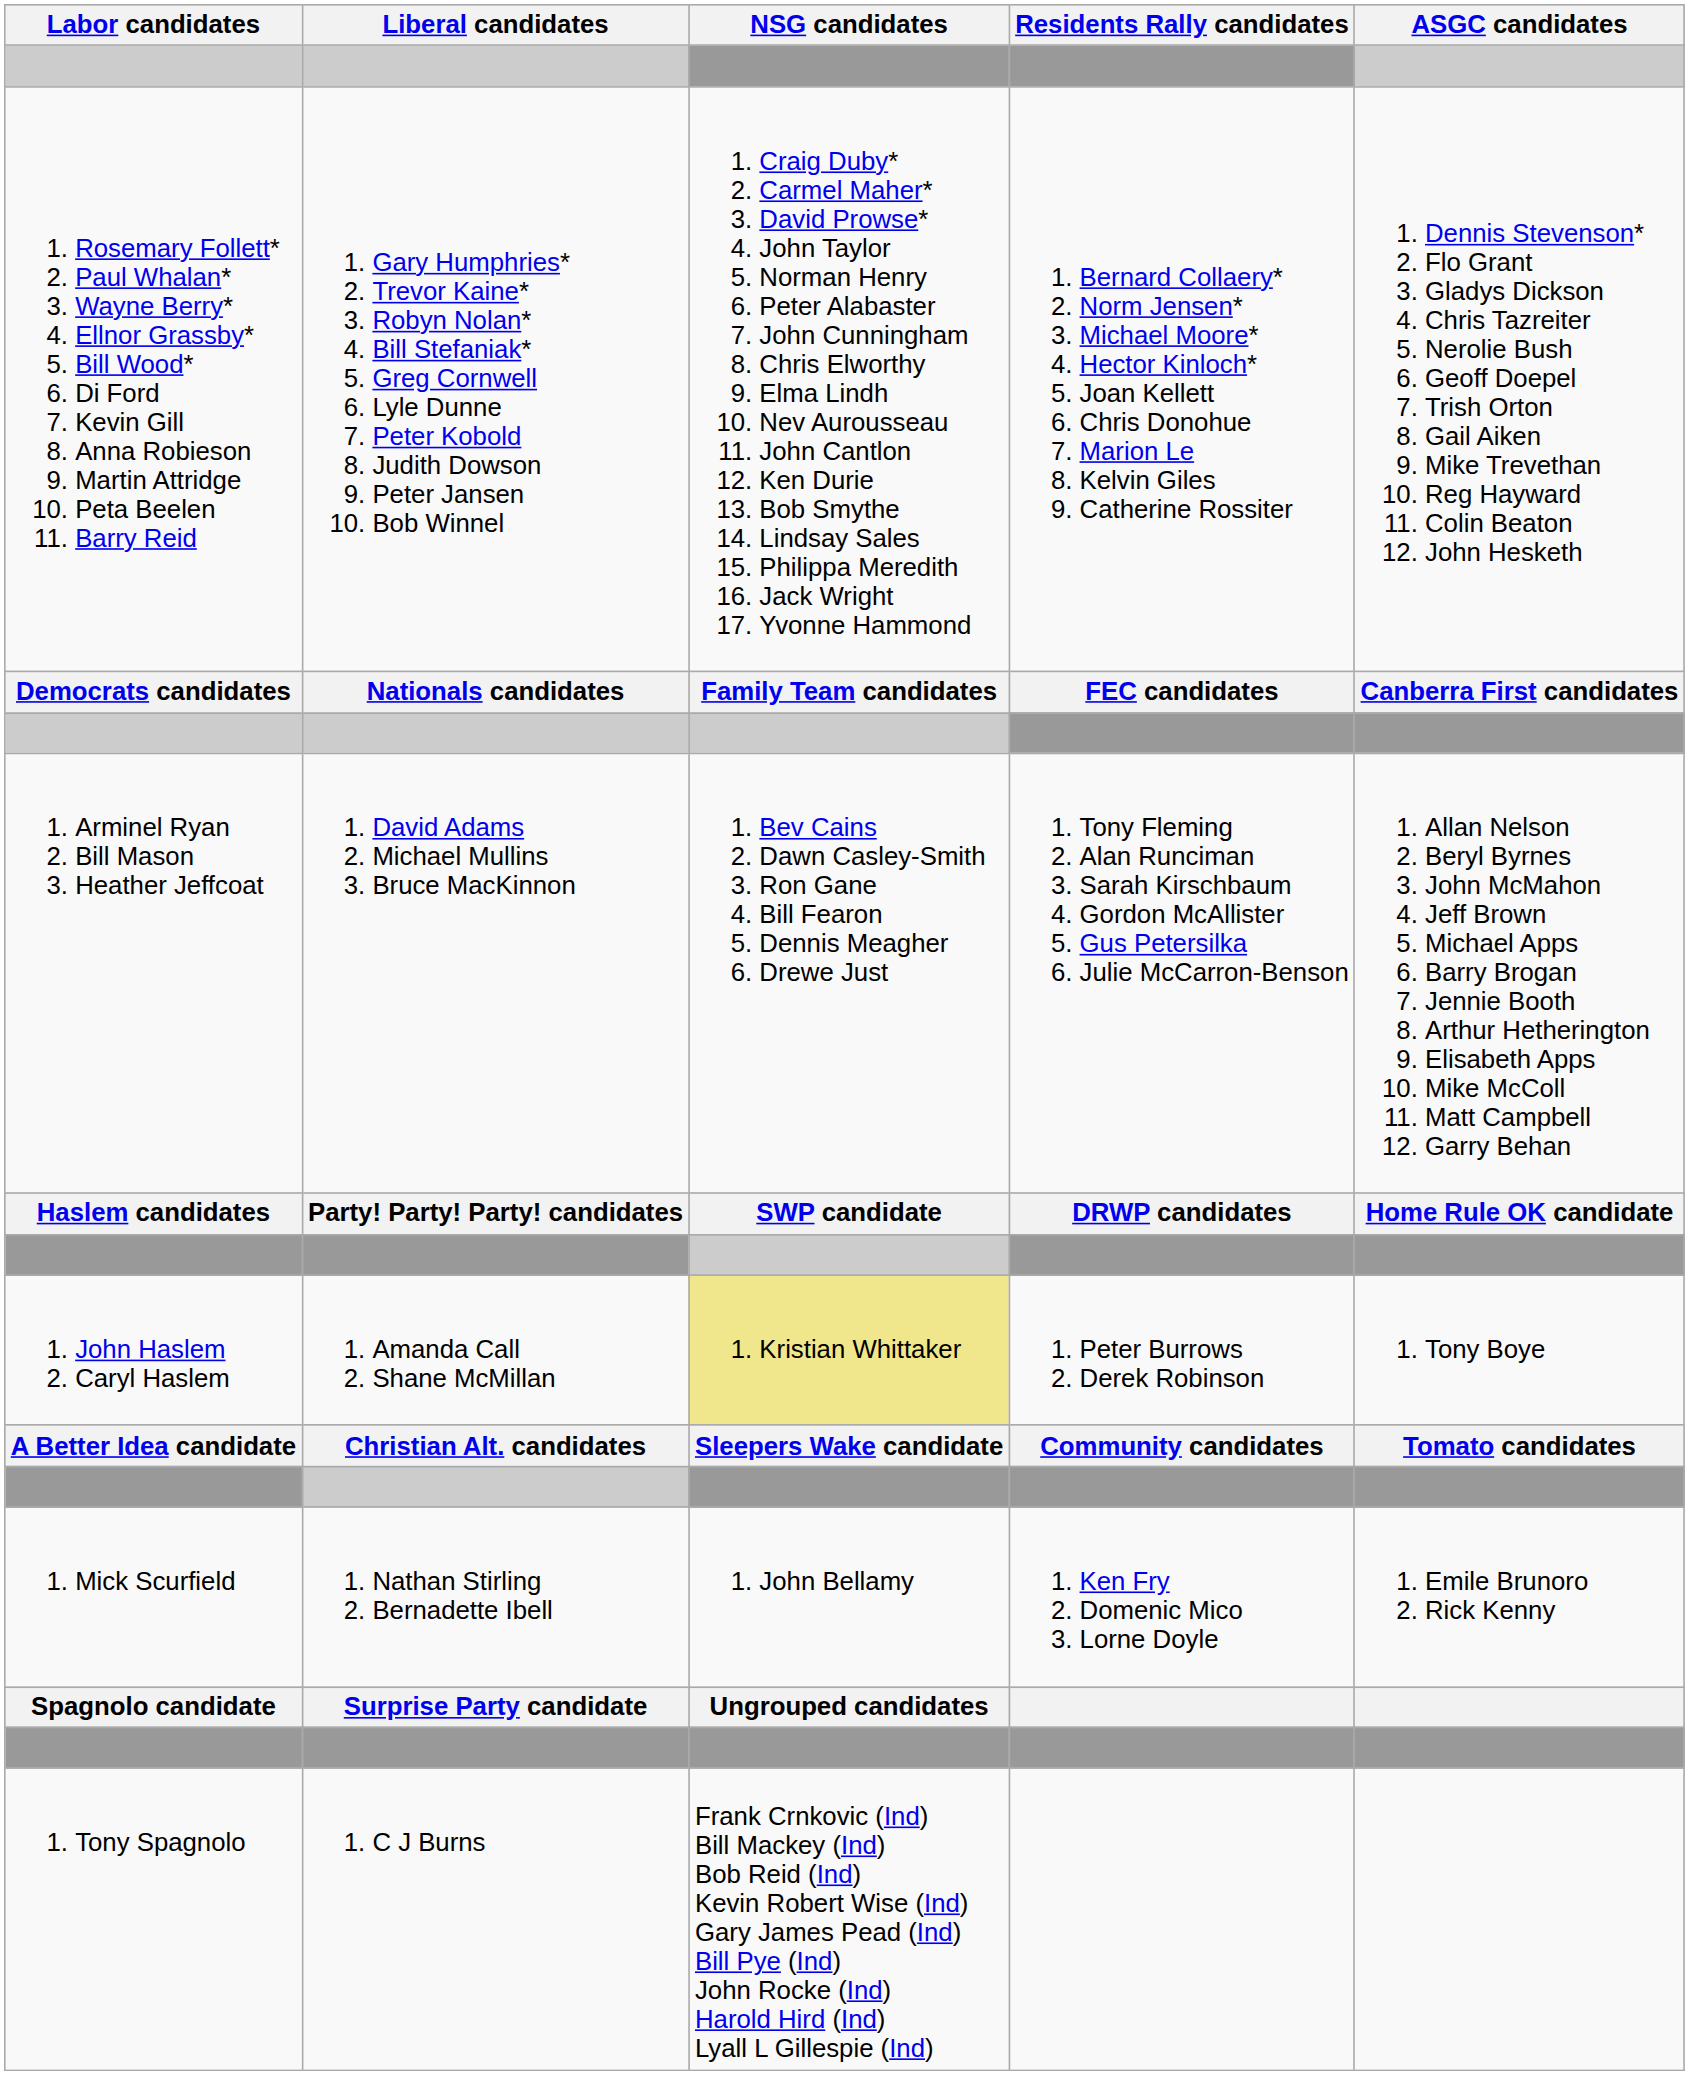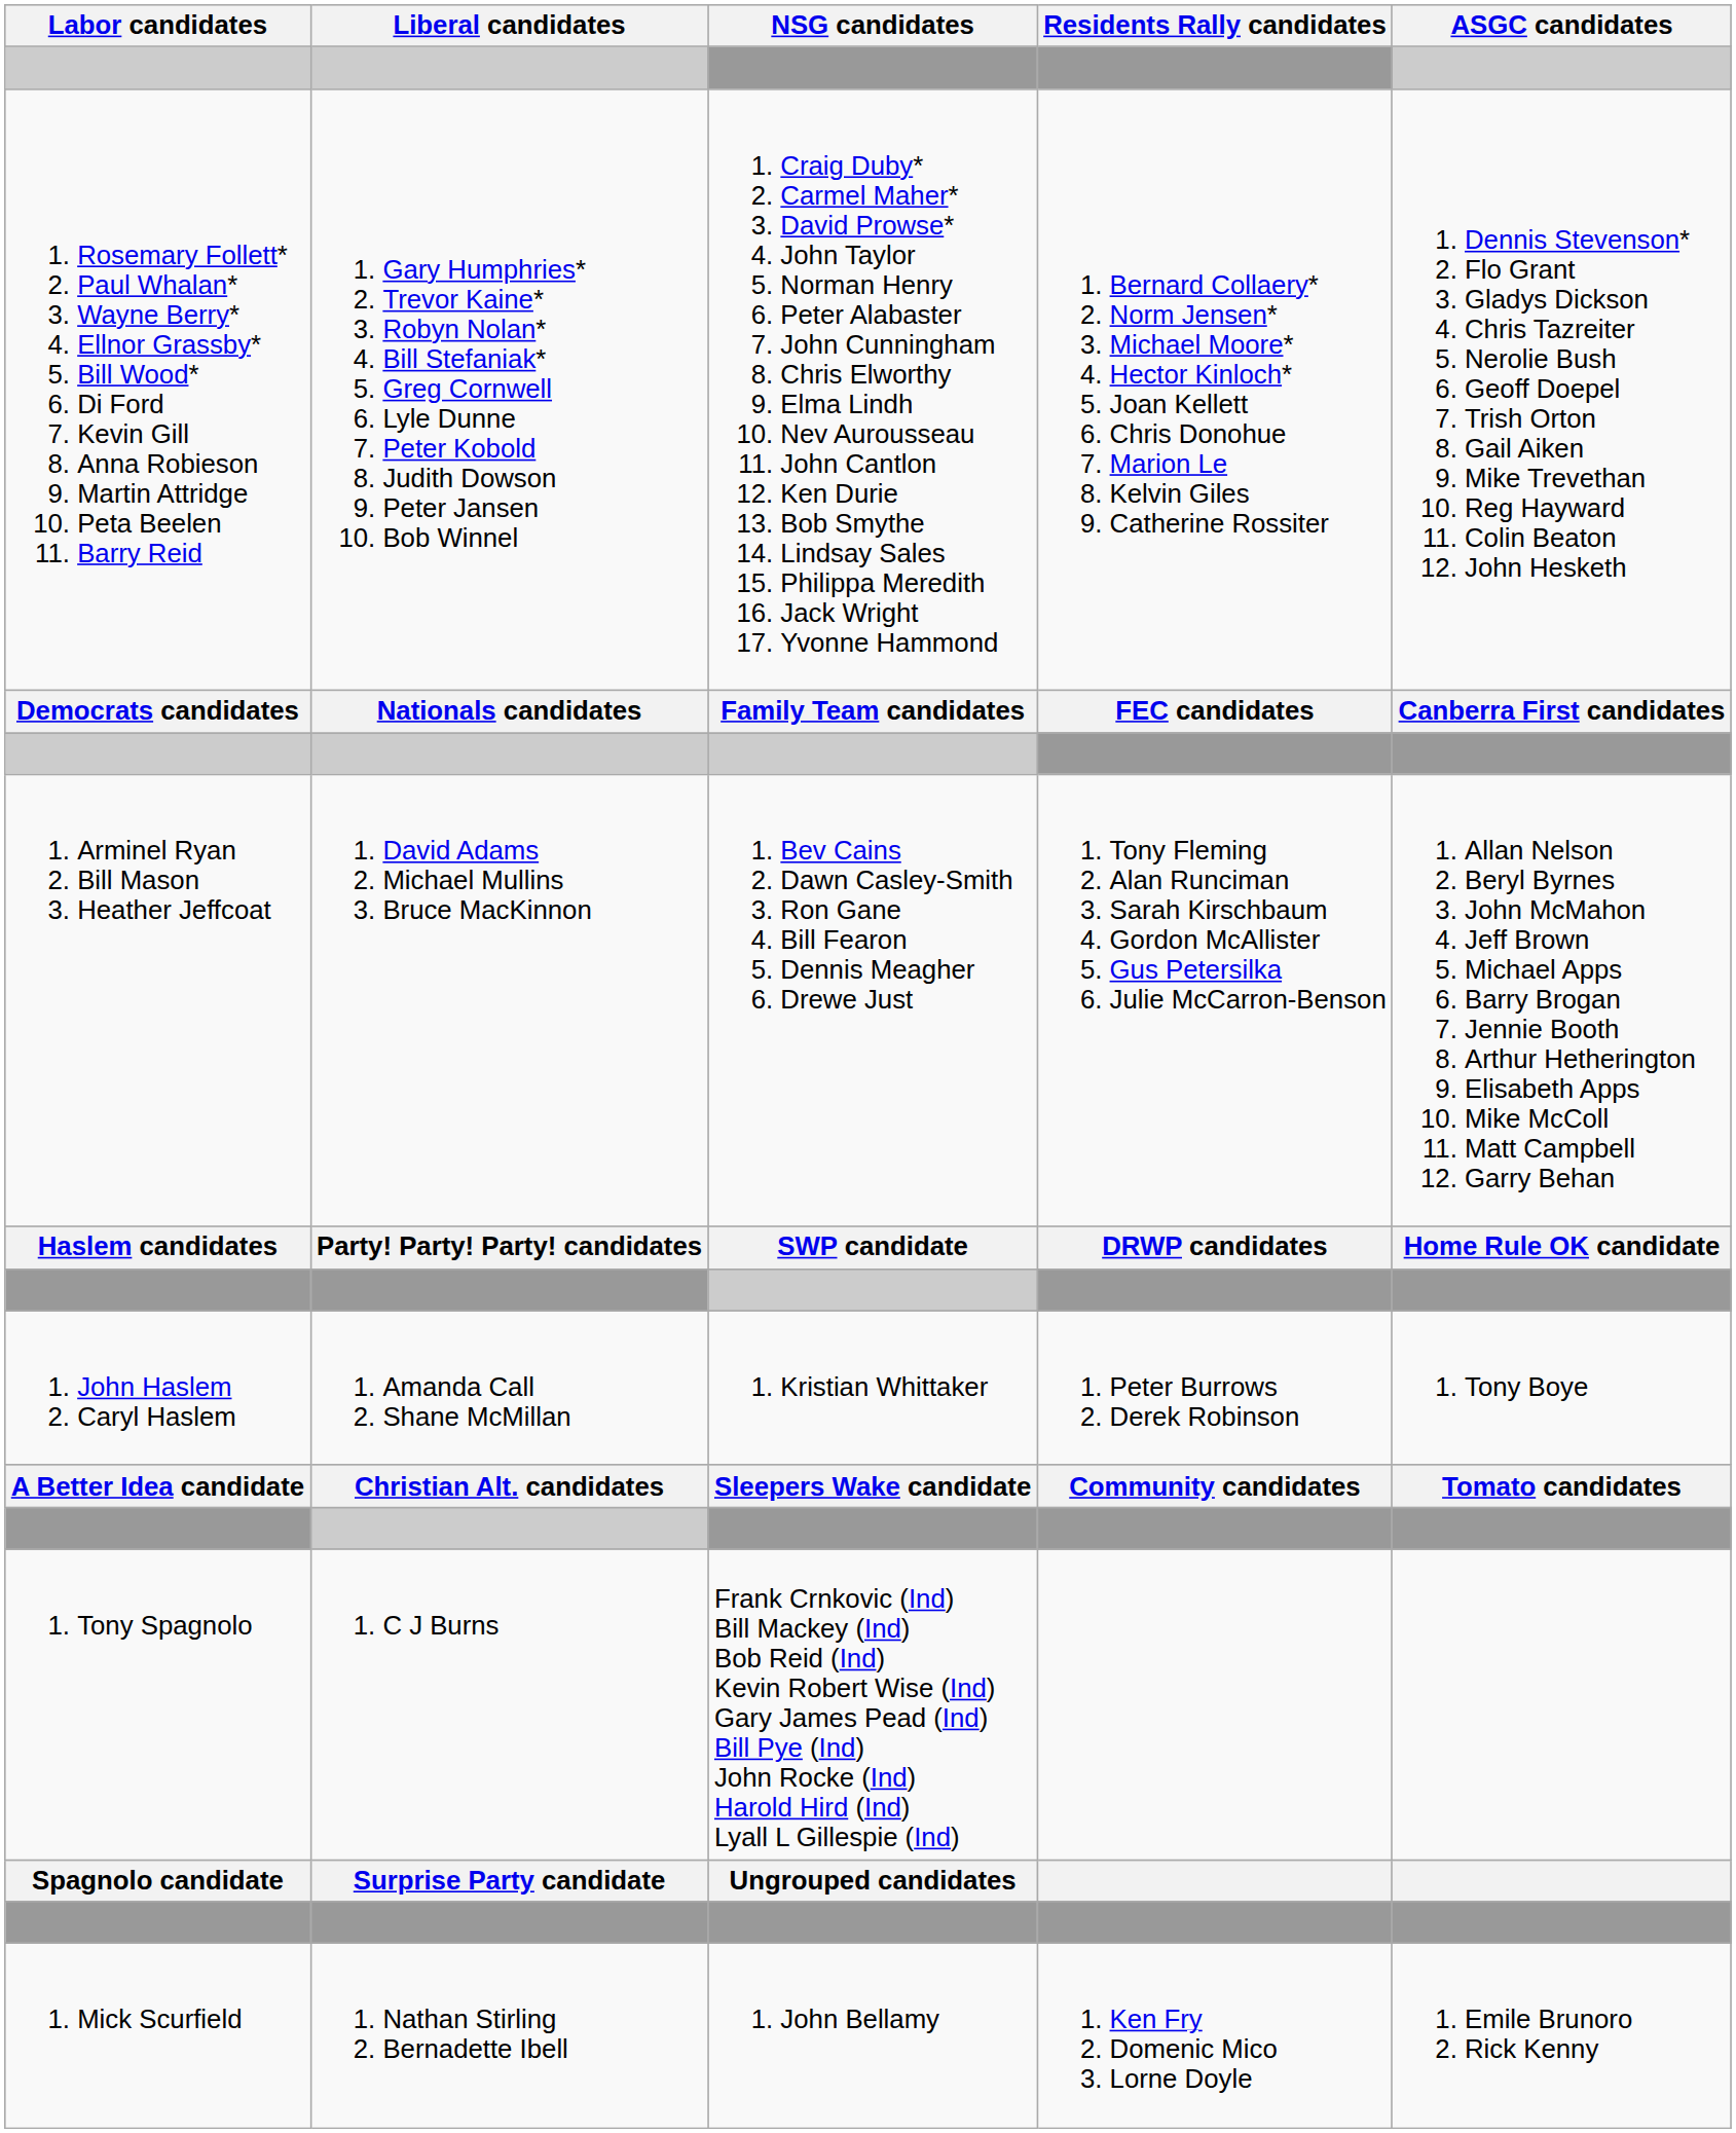John Haslem Caryl Haslem | NSG candidates: khaki background -> no background
rows swapped: Mick Scurfield <-> Tony Spagnolo
